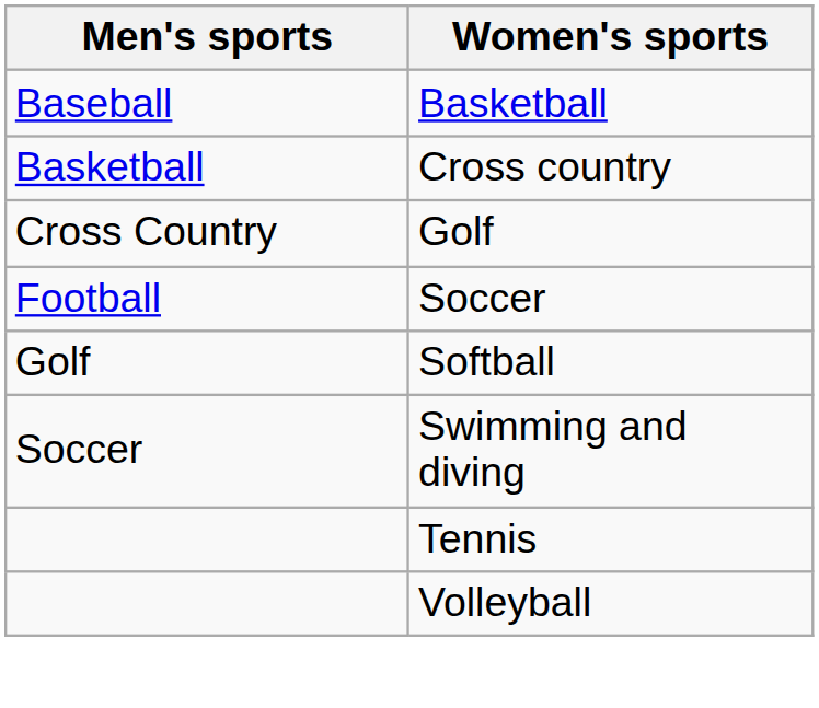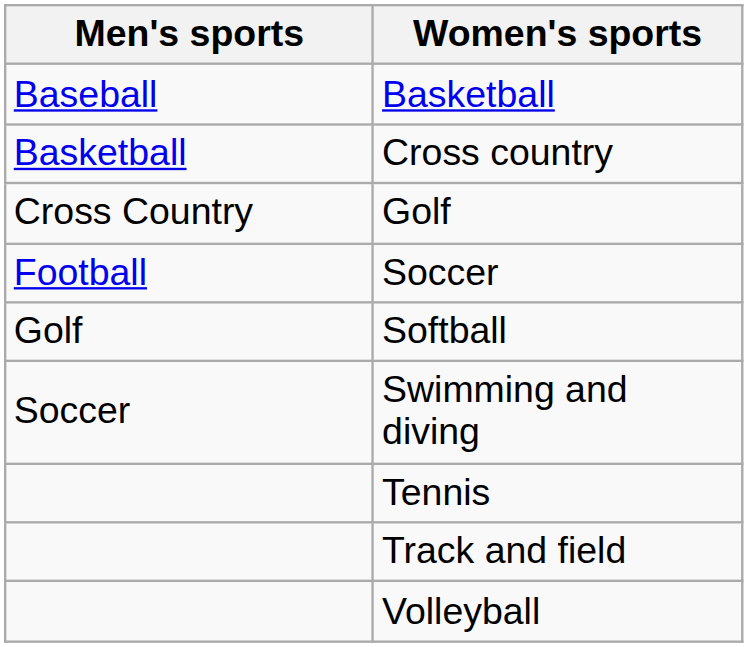+ row: Track and field
